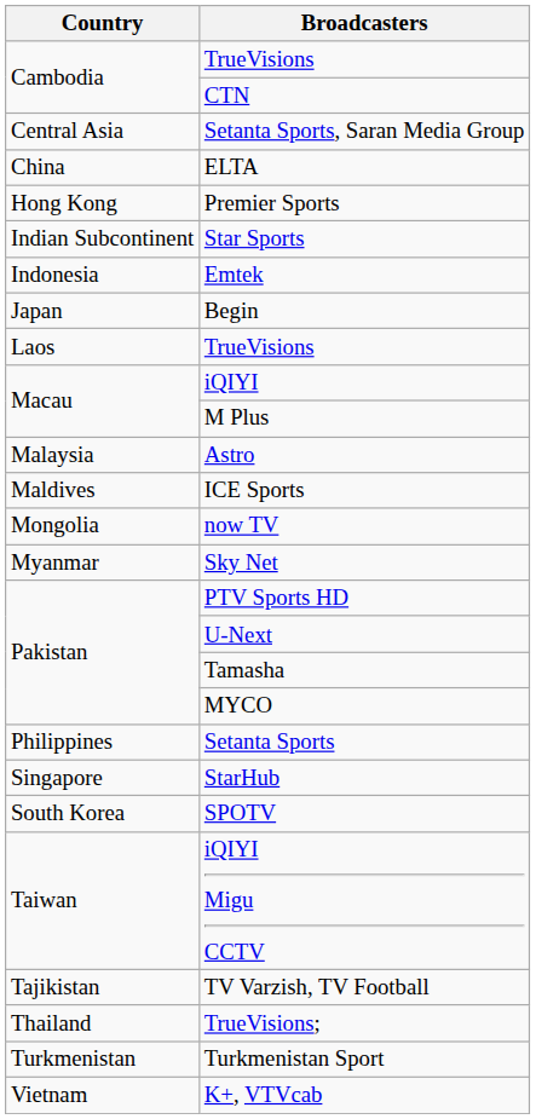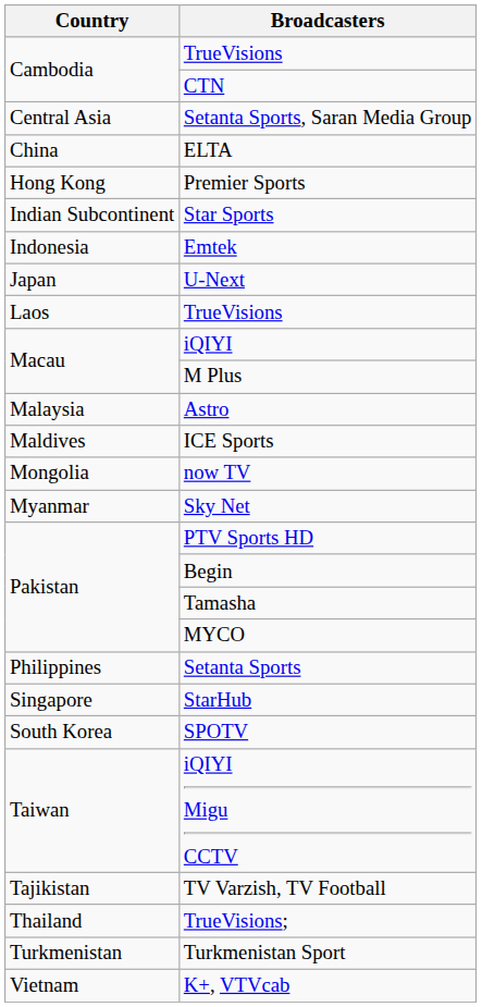row 9 | Broadcasters: Begin -> U-Next
row 18 | Broadcasters: U-Next -> Begin
